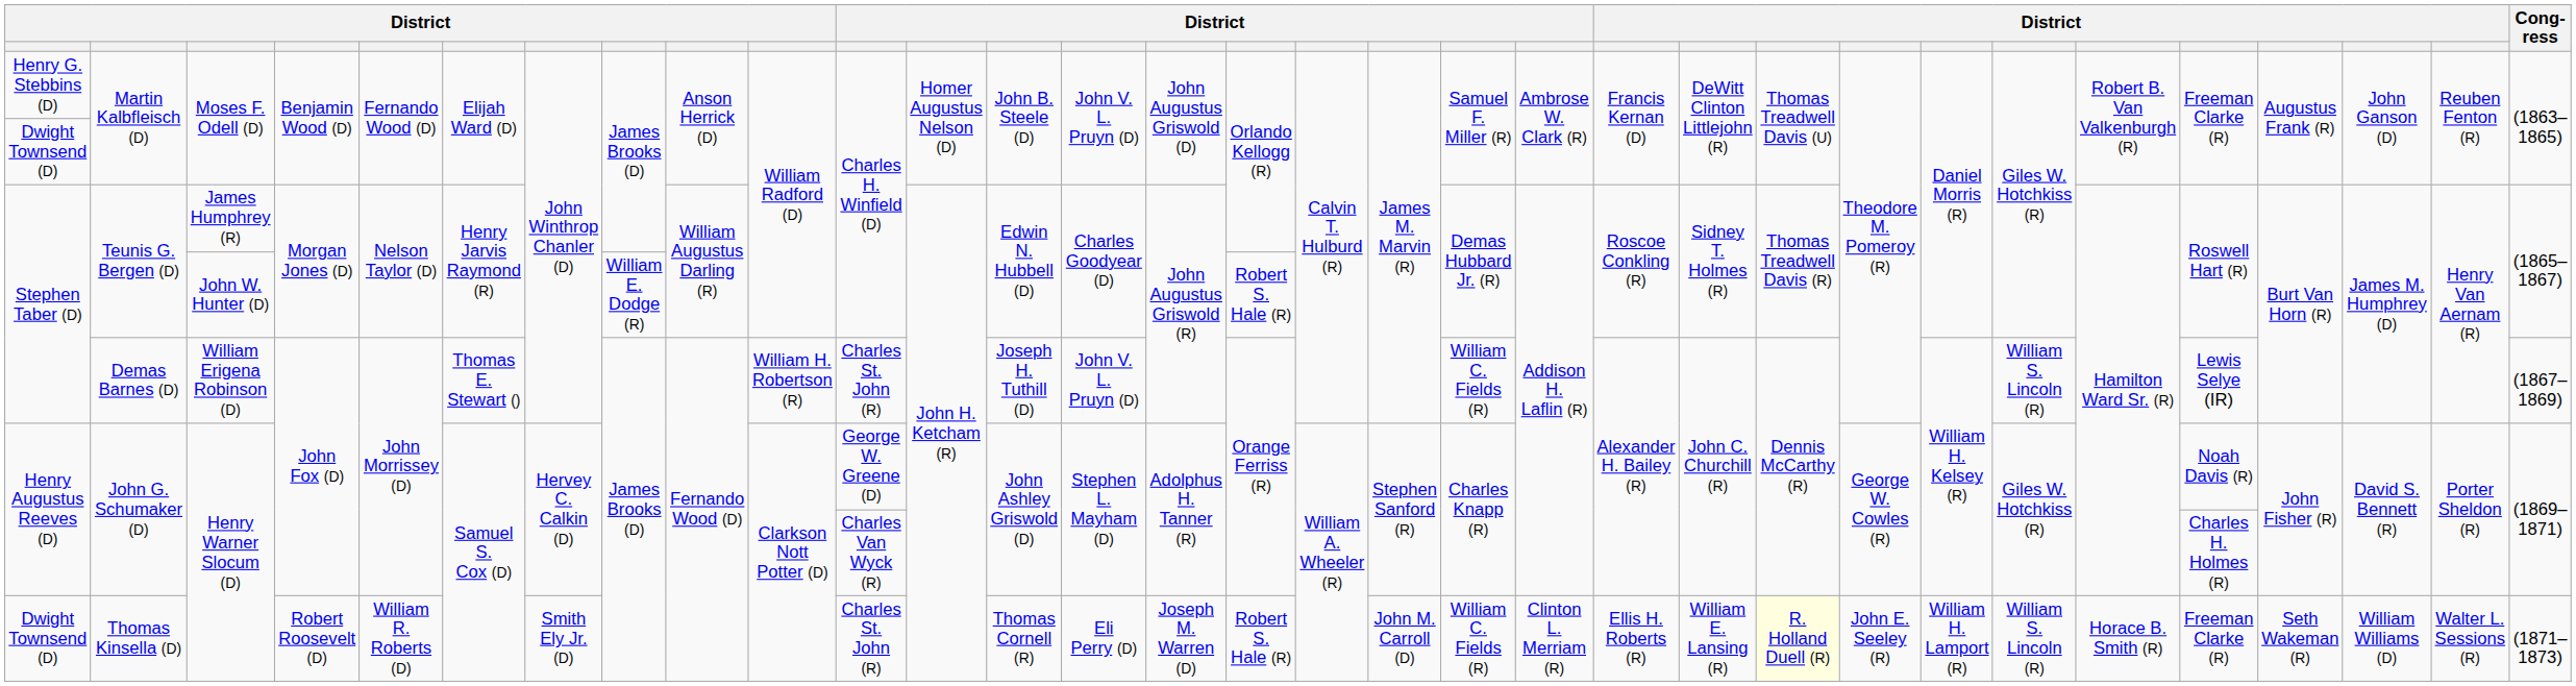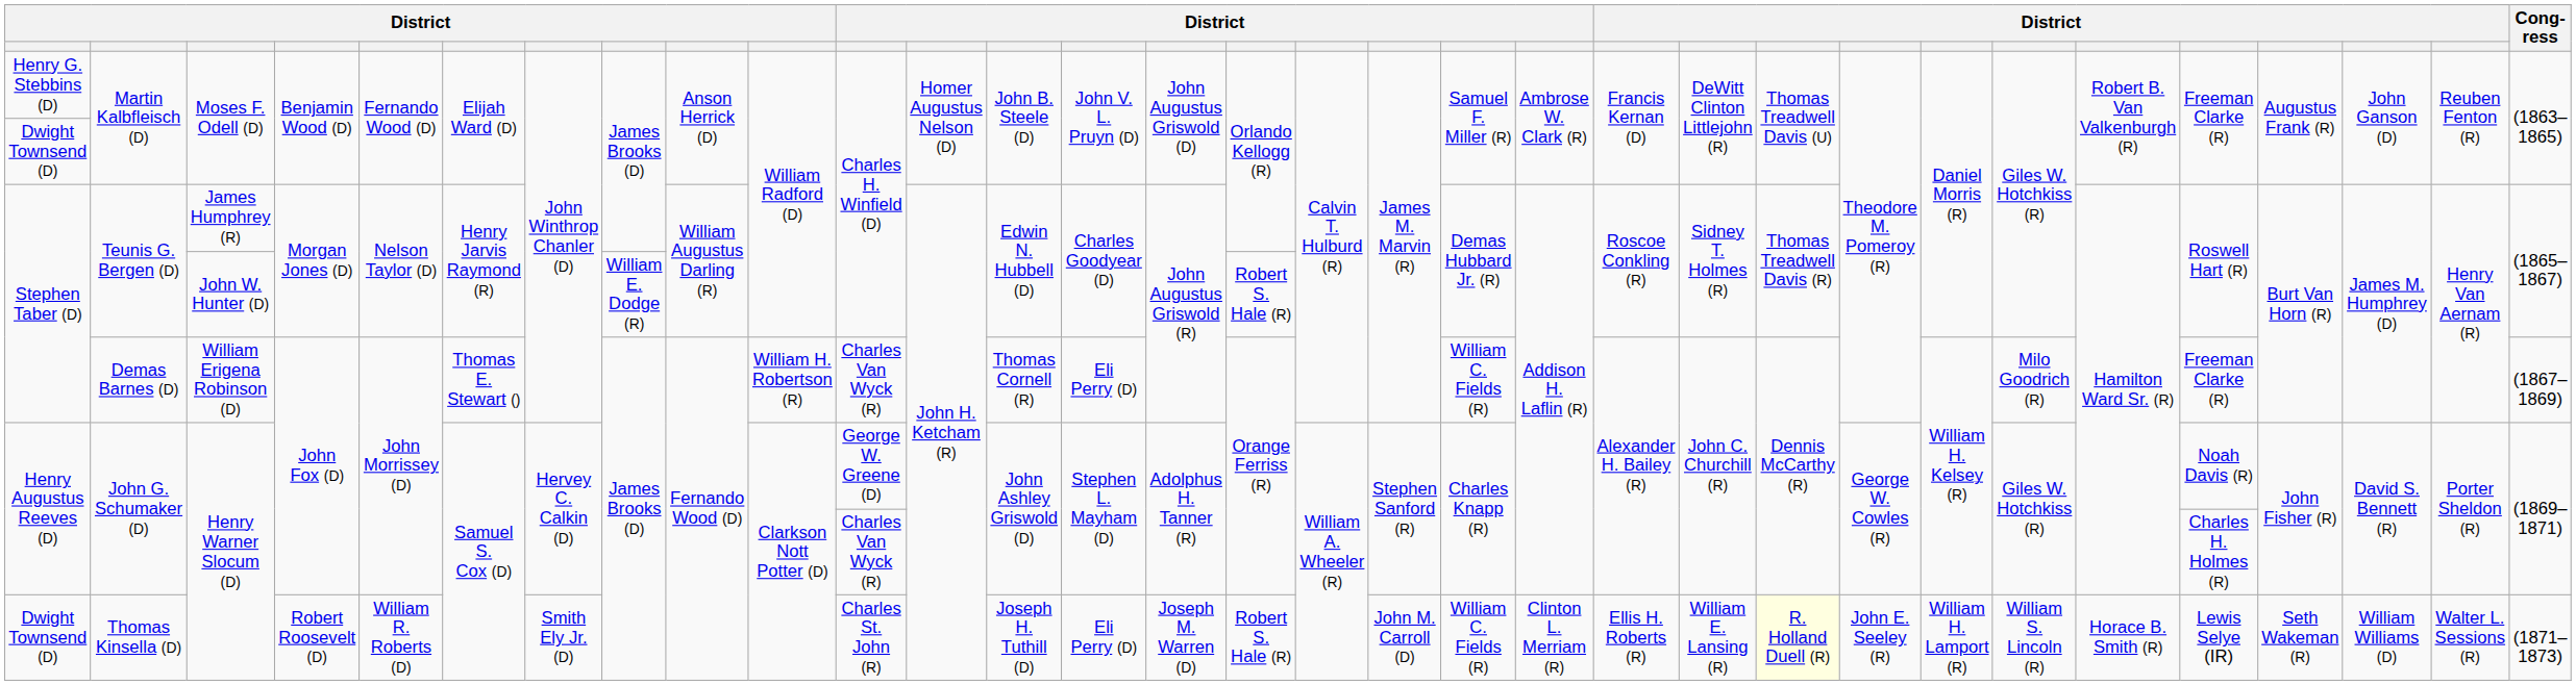Demas Barnes (D) | column 11: Charles St. John (R) -> Charles Van Wyck (R)
Demas Barnes (D) | column 13: Joseph H. Tuthill (D) -> Thomas Cornell (R)
Demas Barnes (D) | column 14: John V. L. Pruyn (D) -> Eli Perry (D)
Demas Barnes (D) | column 26: William S. Lincoln (R) -> Milo Goodrich (R)
Demas Barnes (D) | column 28: Lewis Selye (IR) -> Freeman Clarke (R)
Thomas Kinsella (D) | column 13: Thomas Cornell (R) -> Joseph H. Tuthill (D)
Thomas Kinsella (D) | column 28: Freeman Clarke (R) -> Lewis Selye (IR)
